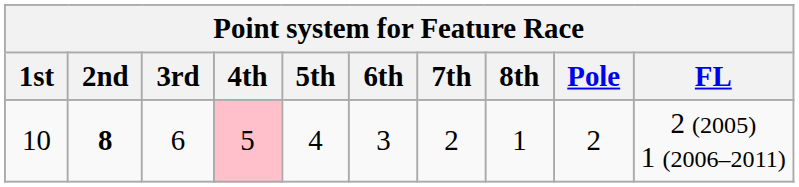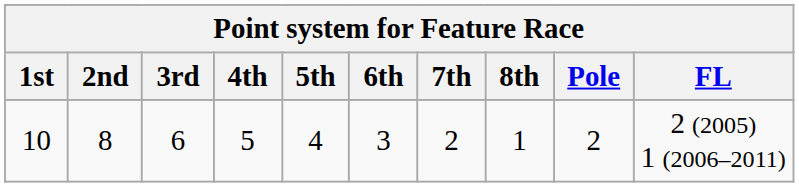10 | 2nd: bold -> normal
10 | 4th: pink background -> no background
